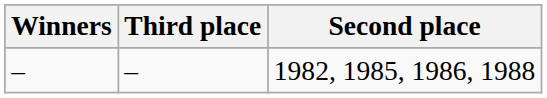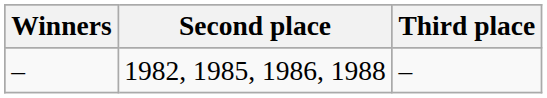columns swapped: Second place <-> Third place
